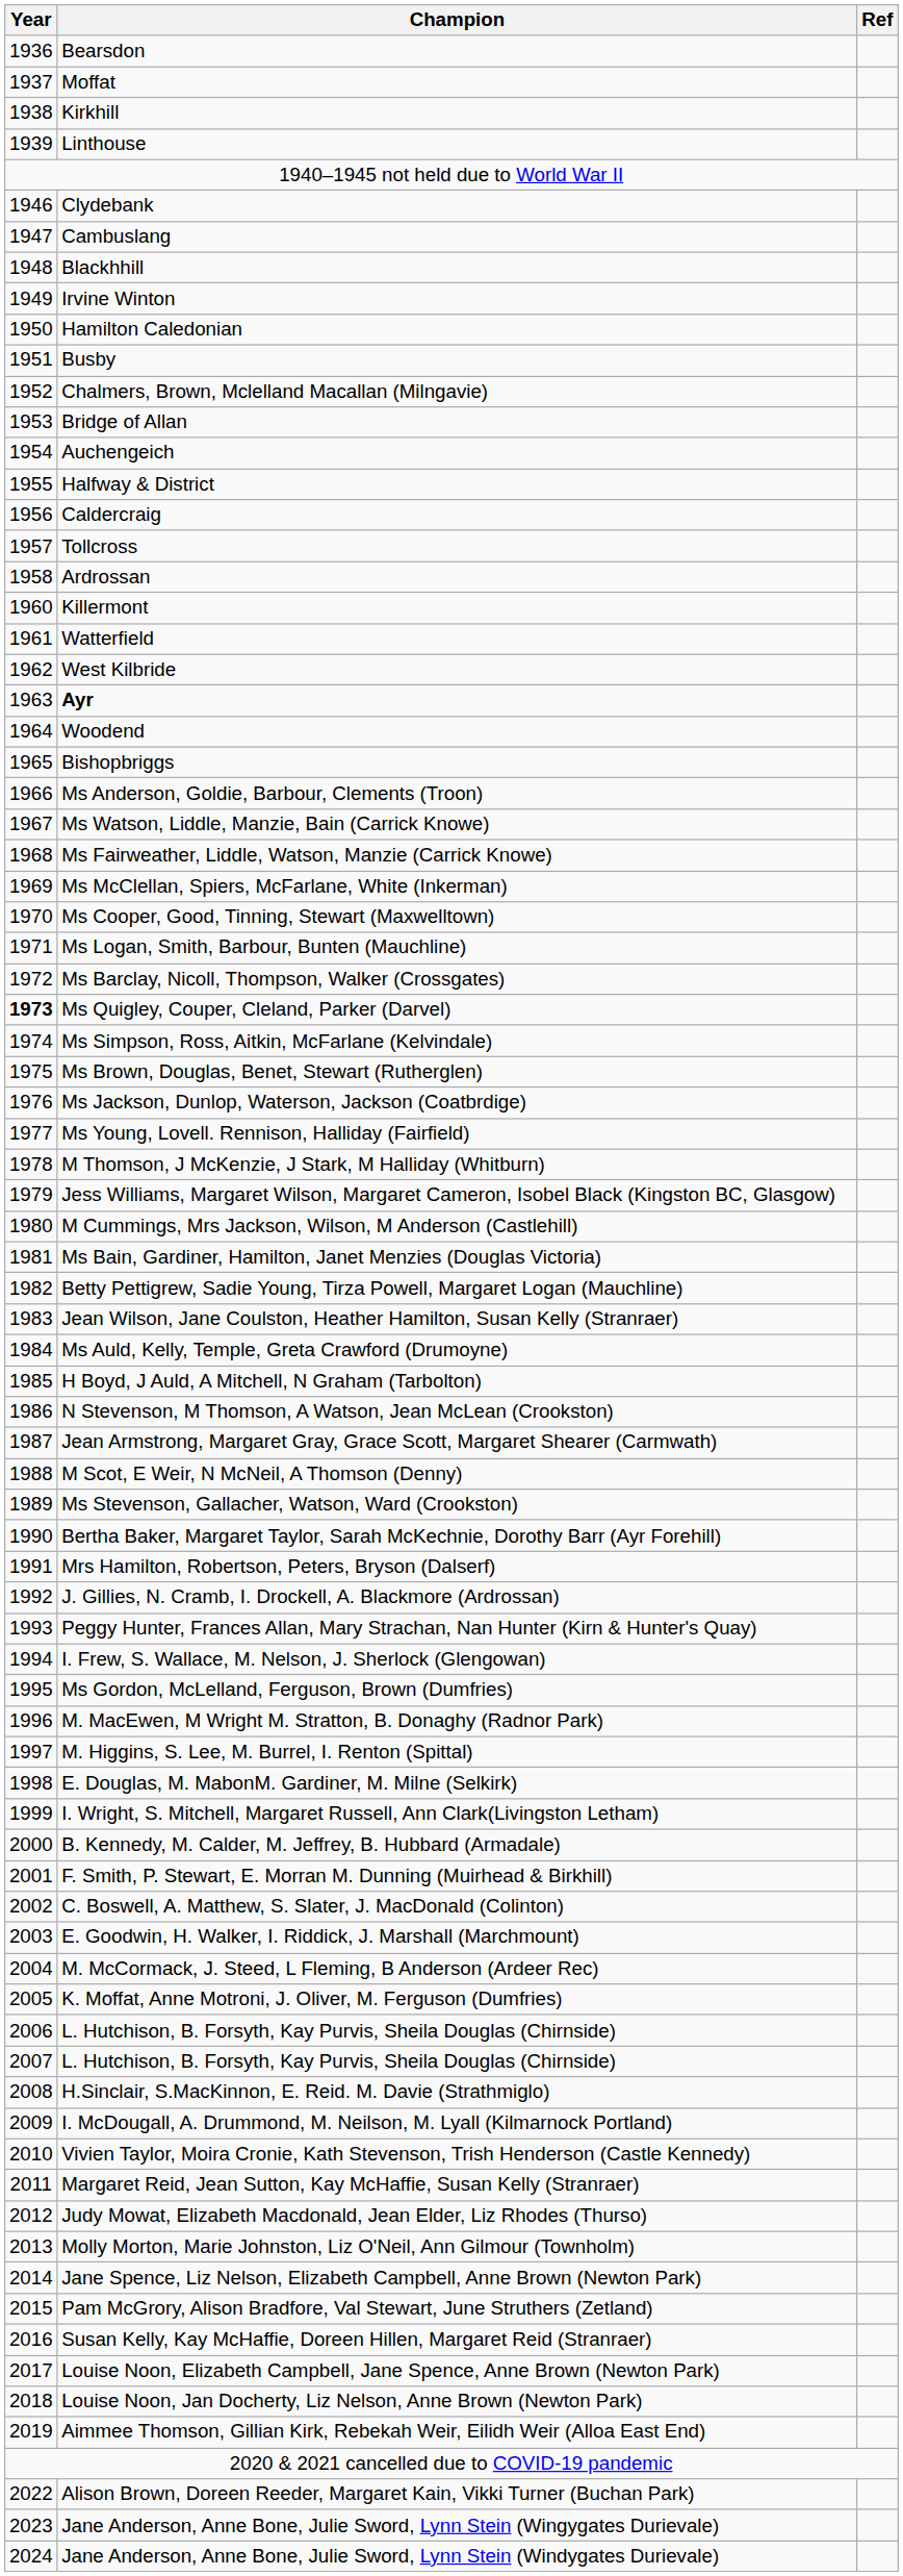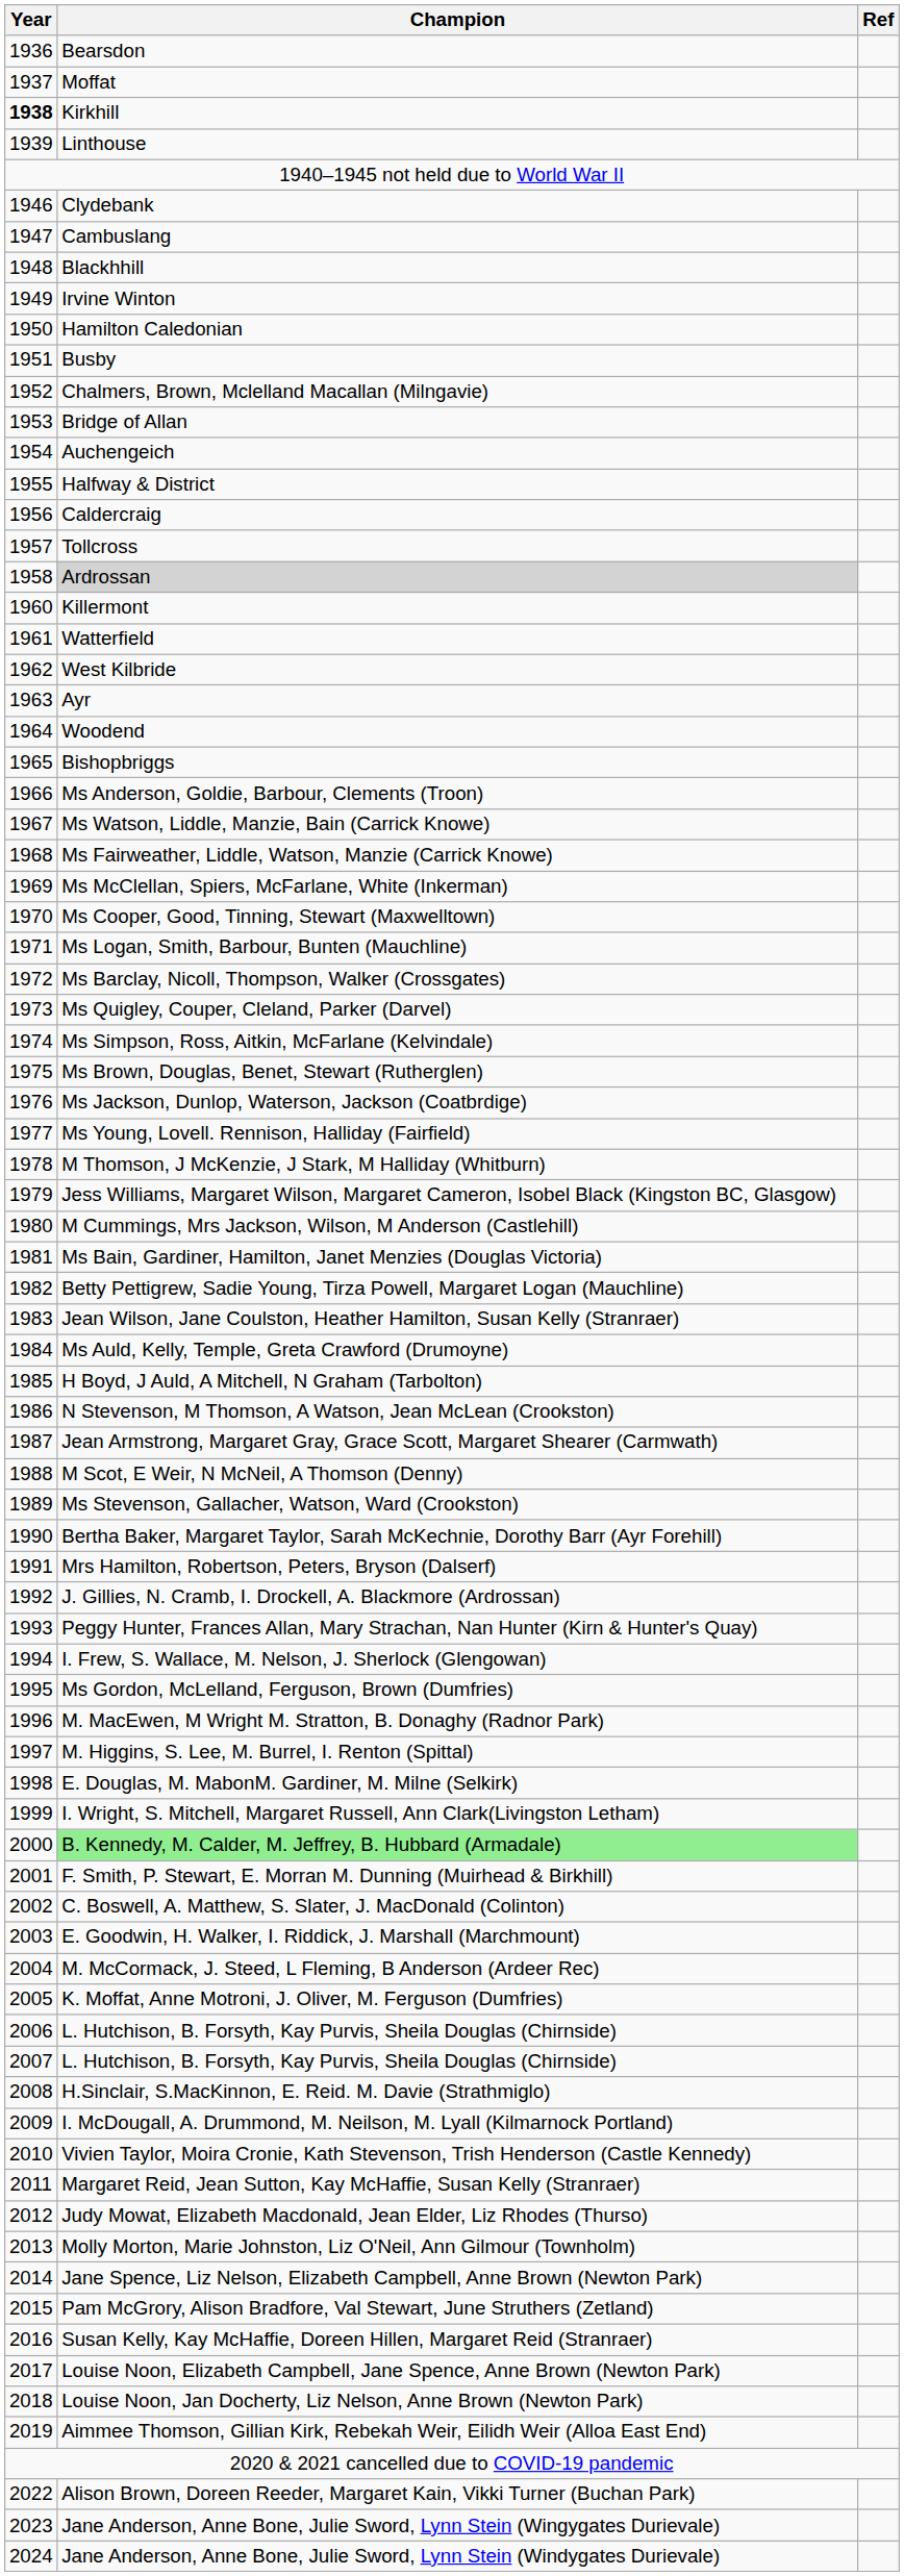Kirkhill | Year: normal -> bold
Ardrossan | Champion: no background -> lightgrey background
Ayr | Champion: bold -> normal
Ms Quigley, Couper, Cleland, Parker (Darvel) | Year: bold -> normal
B. Kennedy, M. Calder, M. Jeffrey, B. Hubbard (Armadale) | Champion: no background -> lightgreen background
